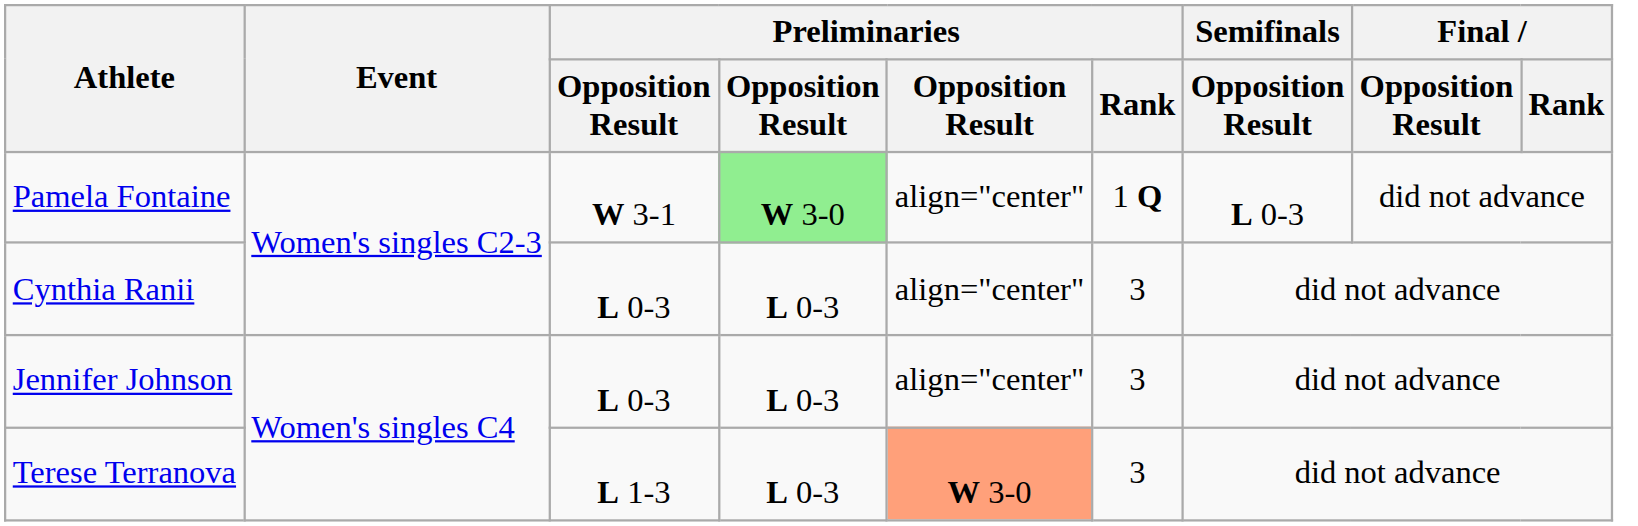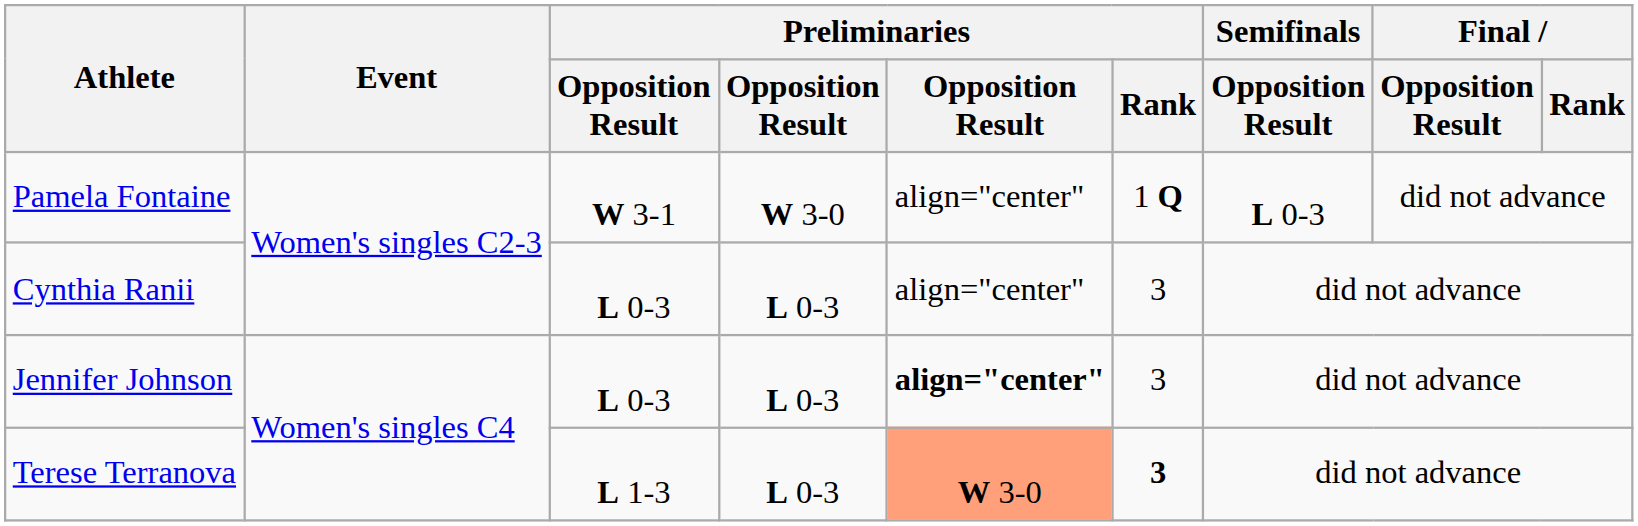Pamela Fontaine | column 4: lightgreen background -> no background
Jennifer Johnson | column 5: normal -> bold
Terese Terranova | Preliminaries / Rank: normal -> bold
